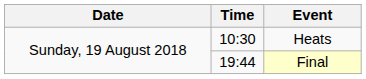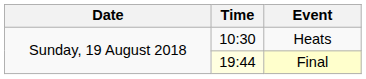Final | Time: no background -> lightyellow background
